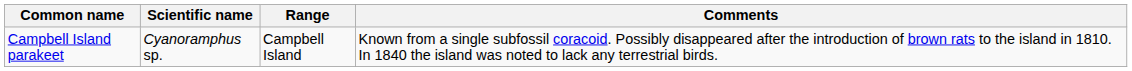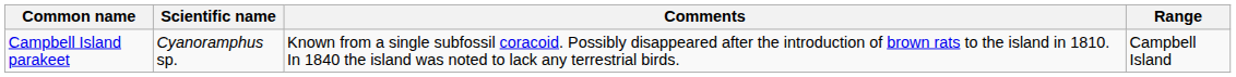columns swapped: Range <-> Comments
